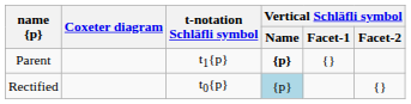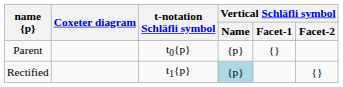Parent | t-notation Schläfli symbol: t1{p} -> t0{p}
Parent | Vertical Schläfli symbol / Name: bold -> normal
Rectified | t-notation Schläfli symbol: t0{p} -> t1{p}
